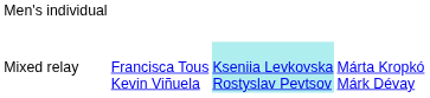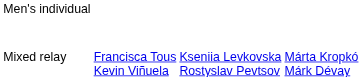Mixed relay | column 3: paleturquoise background -> no background
